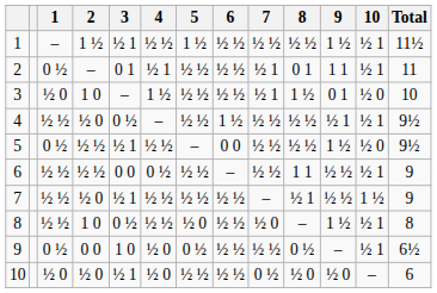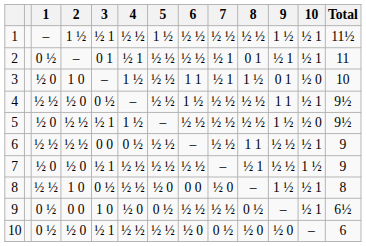row 3 | 9: 1 1 -> ½ 1
row 4 | 6: ½ ½ -> 1 1
row 5 | 9: ½ 1 -> 1 1
row 6 | 1: 0 ½ -> ½ 0
row 6 | 4: ½ ½ -> 1 ½
row 6 | 6: 0 0 -> ½ ½
row 8 | 1: ½ ½ -> ½ 0
row 9 | 6: ½ ½ -> 0 0
row 11 | 1: ½ 0 -> 0 ½
row 11 | 4: ½ 0 -> ½ ½
row 11 | 6: ½ ½ -> ½ 0
